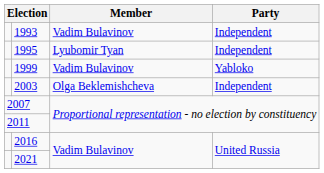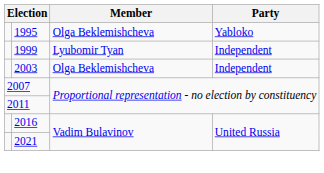- row: 1993 | Vadim Bulavinov | Independent
1995 | Member: Lyubomir Tyan -> Olga Beklemishcheva
1995 | Party: Independent -> Yabloko
1999 | Member: Vadim Bulavinov -> Lyubomir Tyan
1999 | Party: Yabloko -> Independent
